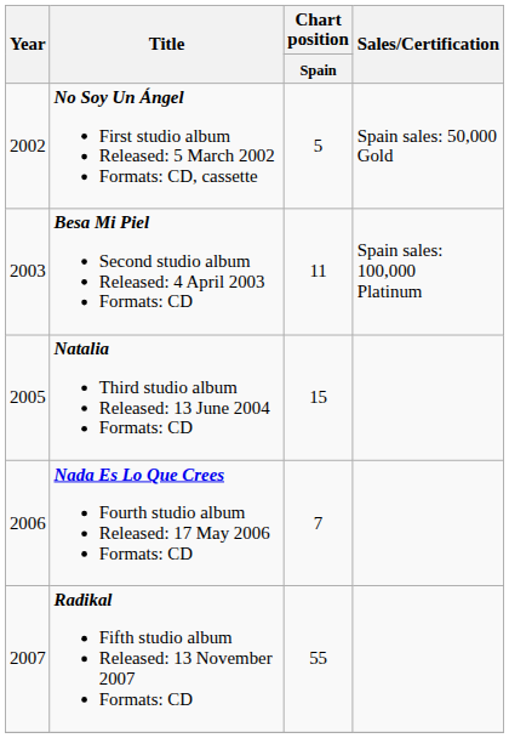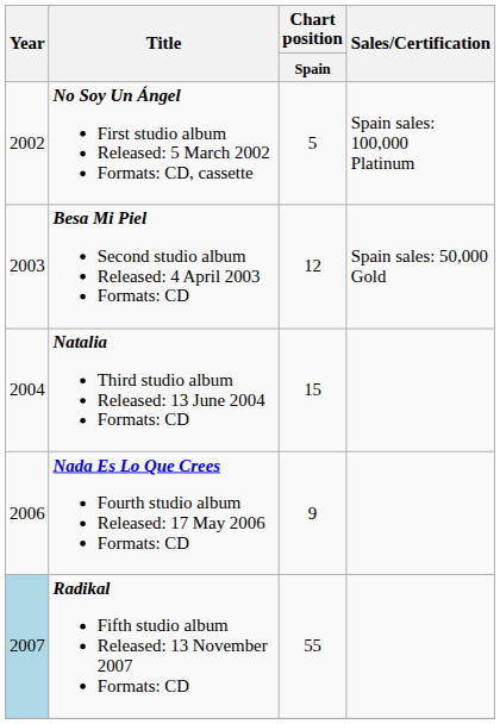row 3 | Sales/Certification: Spain sales: 50,000 Gold -> Spain sales: 100,000 Platinum
row 4 | Chart position / Spain: 11 -> 12
row 4 | Sales/Certification: Spain sales: 100,000 Platinum -> Spain sales: 50,000 Gold
row 5 | Year: 2005 -> 2004
row 6 | Chart position / Spain: 7 -> 9
row 7 | Year: no background -> lightblue background
